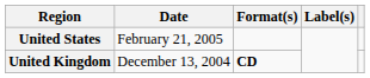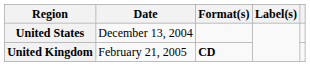United States | Date: February 21, 2005 -> December 13, 2004
United Kingdom | Date: December 13, 2004 -> February 21, 2005
